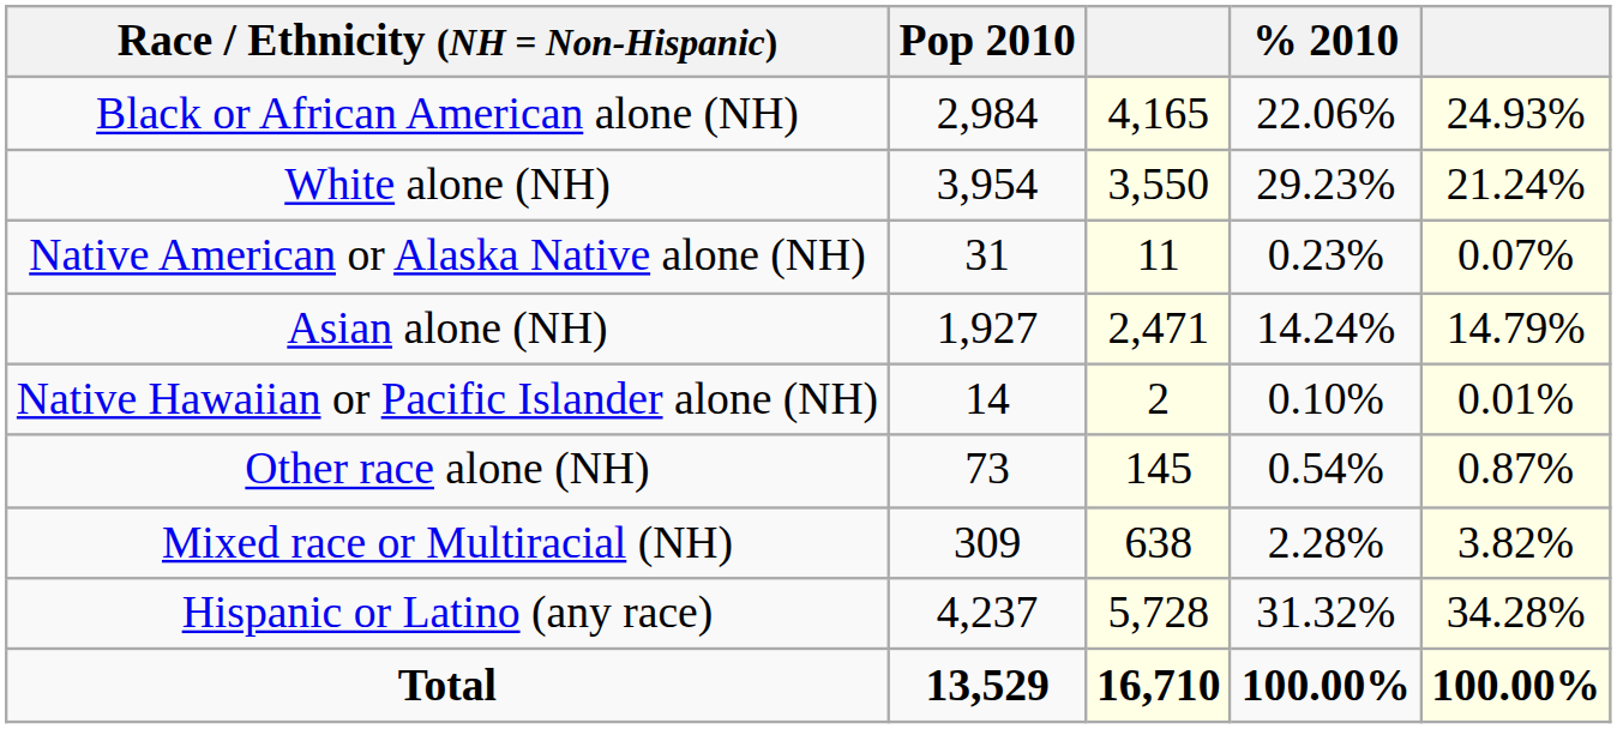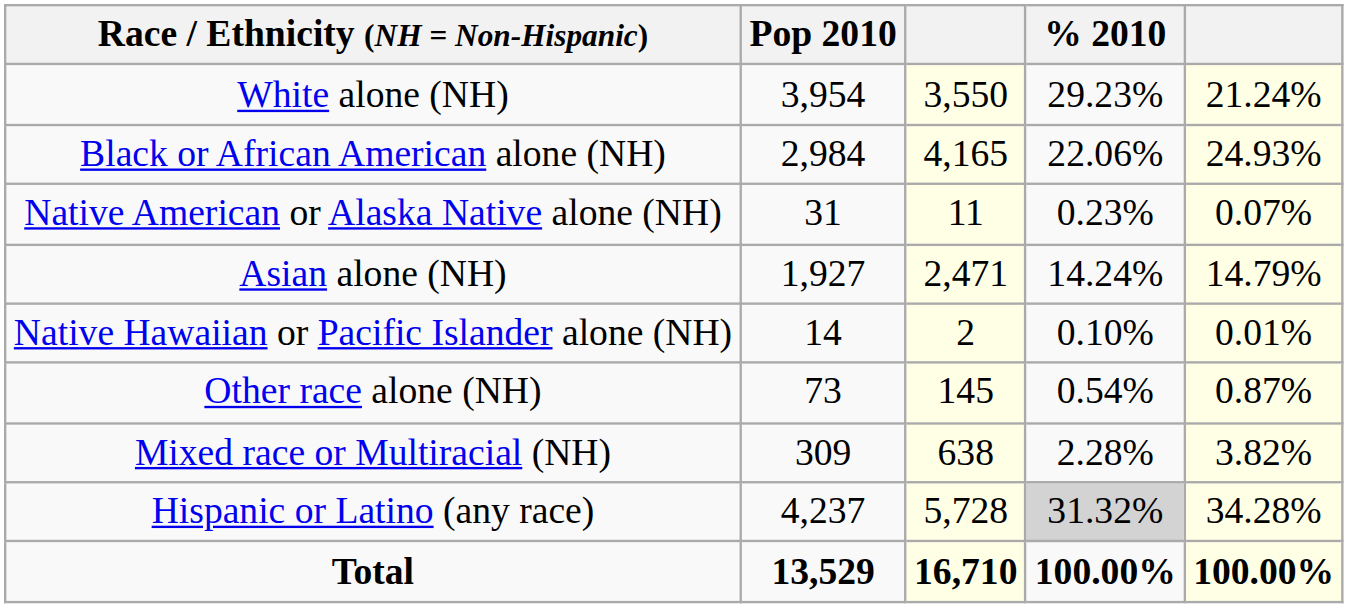rows swapped: White alone (NH) <-> Black or African American alone (NH)
Hispanic or Latino (any race) | % 2010: no background -> lightgrey background
